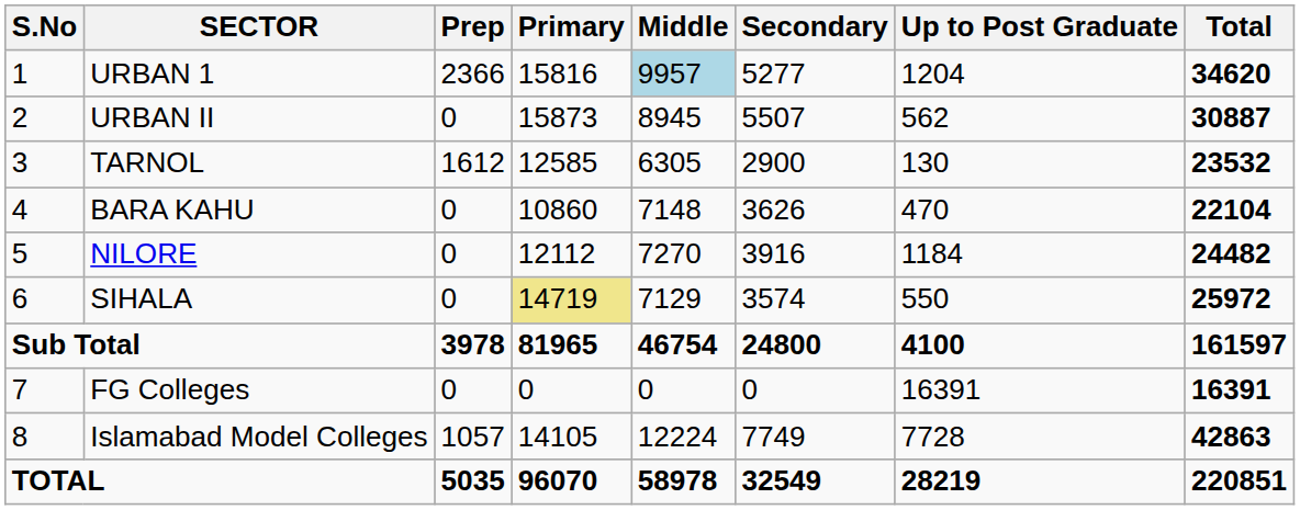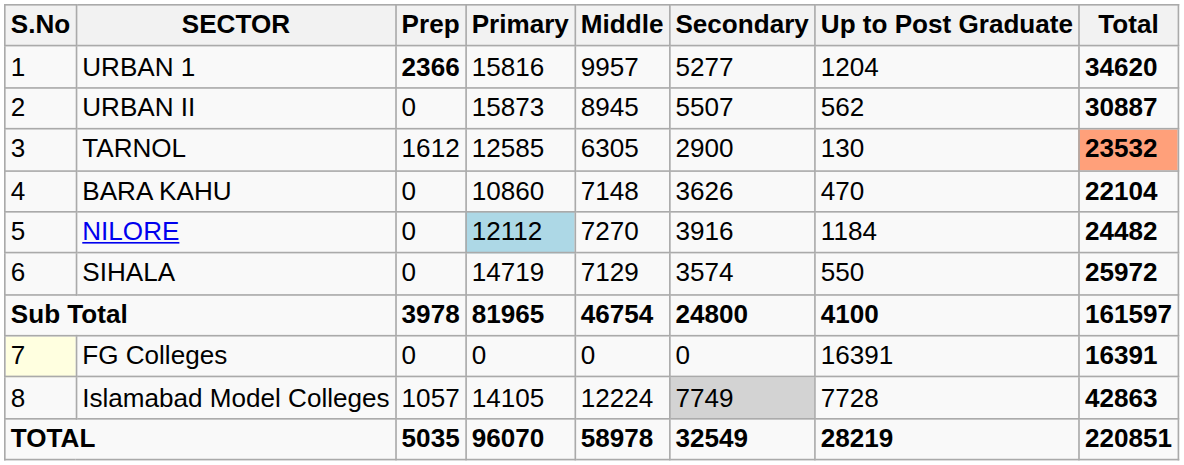URBAN 1 | Prep: normal -> bold
URBAN 1 | Middle: lightblue background -> no background
TARNOL | Total: no background -> lightsalmon background
NILORE | Primary: no background -> lightblue background
SIHALA | Primary: khaki background -> no background
FG Colleges | S.No: no background -> lightyellow background
Islamabad Model Colleges | Secondary: no background -> lightgrey background
